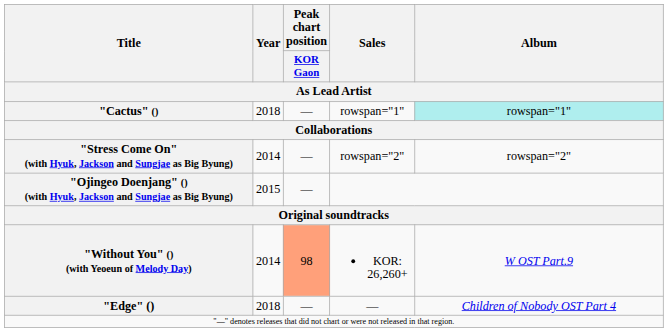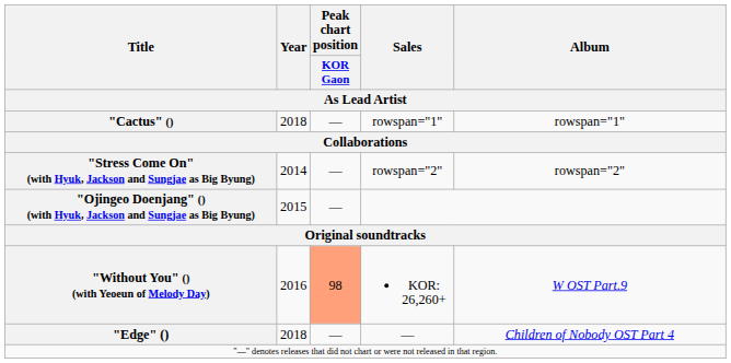"Cactus" () | Album / As Lead Artist: paleturquoise background -> no background
"Without You" () (with Yeoeun of Melody Day) | Year / As Lead Artist: 2014 -> 2016
